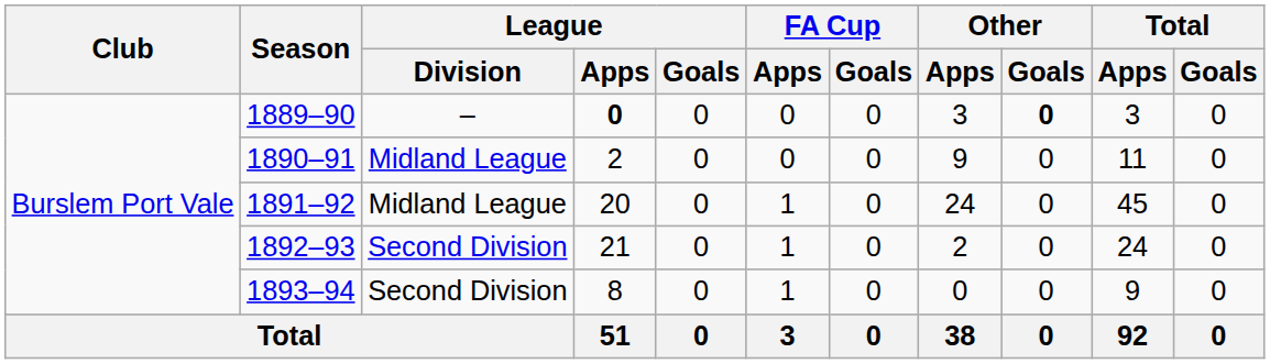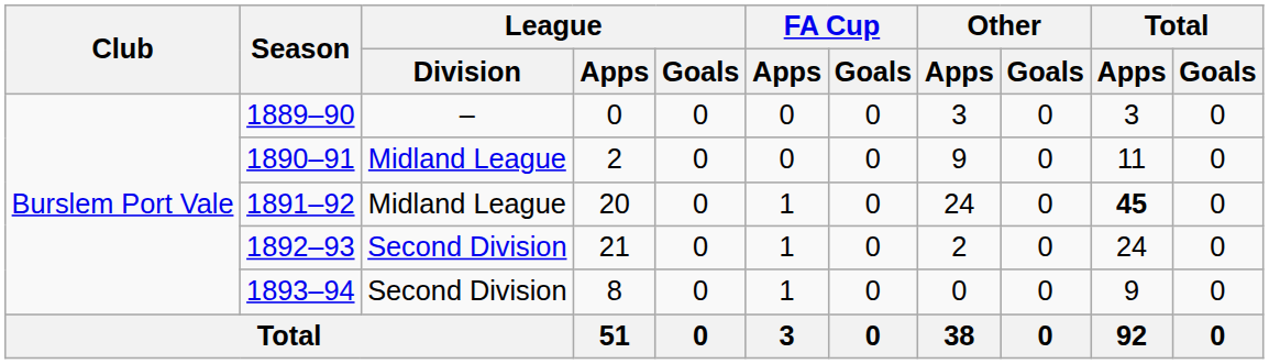1889–90 | League / Apps: bold -> normal
1889–90 | Other / Goals: bold -> normal
1891–92 | Total / Apps: normal -> bold
